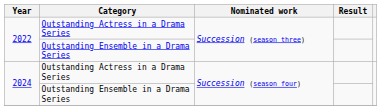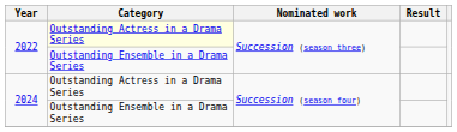2022 / Outstanding Actress in a Drama Series | Category: no background -> lightyellow background
